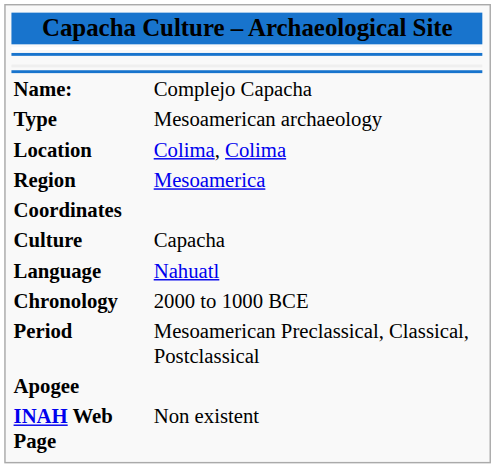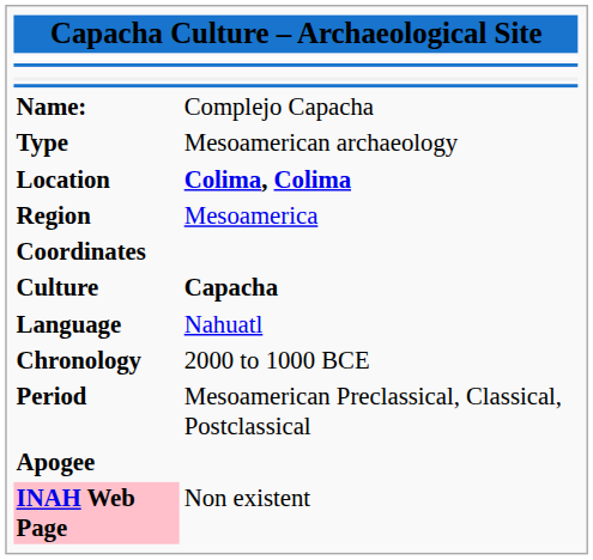Location | column 2: normal -> bold
Culture | column 2: normal -> bold
INAH Web Page | column 1: no background -> pink background
